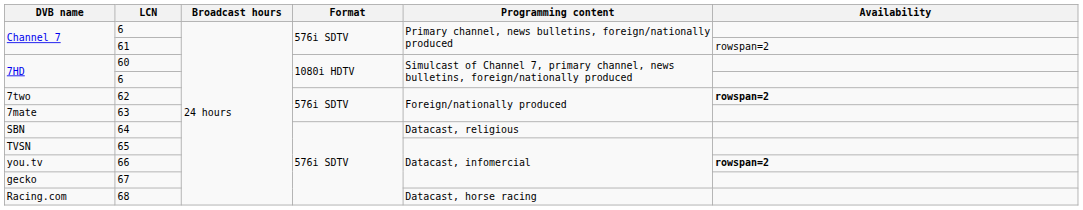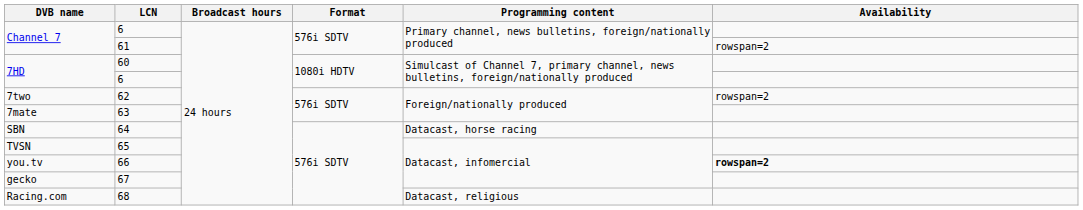62 | Availability: bold -> normal
64 | Programming content: Datacast, religious -> Datacast, horse racing
68 | Programming content: Datacast, horse racing -> Datacast, religious
